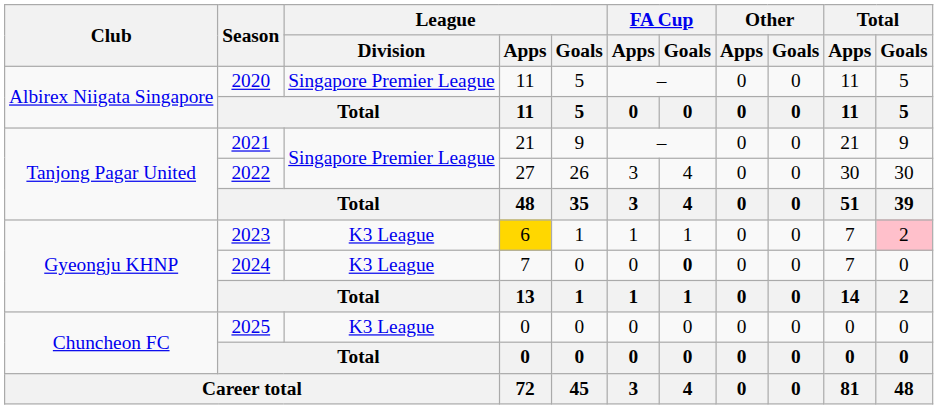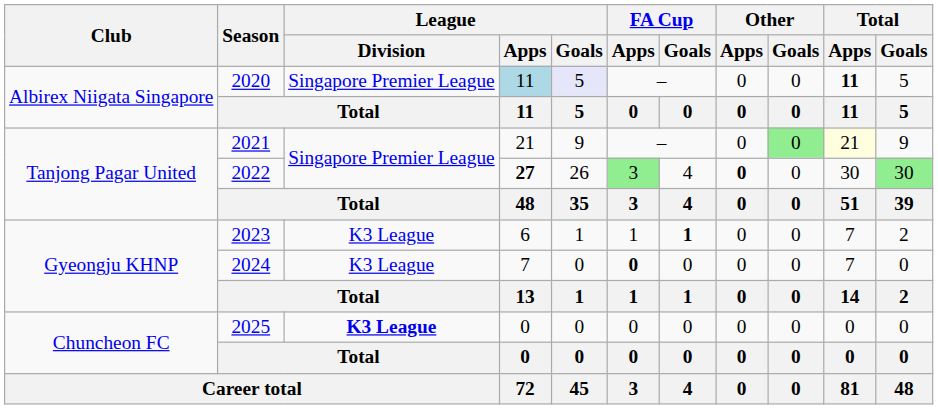2020 | League / Apps: no background -> lightblue background
2020 | League / Goals: no background -> lavender background
2020 | Total / Apps: normal -> bold
2021 | Other / Goals: no background -> lightgreen background
2021 | Total / Apps: no background -> lightyellow background
2022 | League / Apps: normal -> bold
2022 | FA Cup / Apps: no background -> lightgreen background
2022 | Other / Apps: normal -> bold
2022 | Total / Goals: no background -> lightgreen background
2023 | League / Apps: gold background -> no background
2023 | FA Cup / Goals: normal -> bold
2023 | Total / Goals: pink background -> no background
2024 | FA Cup / Apps: normal -> bold
2024 | FA Cup / Goals: bold -> normal
2025 | League / Division: normal -> bold
